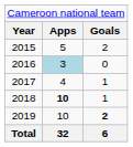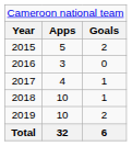2016 | column 2: lightblue background -> no background
2018 | column 2: bold -> normal
2019 | column 3: bold -> normal
